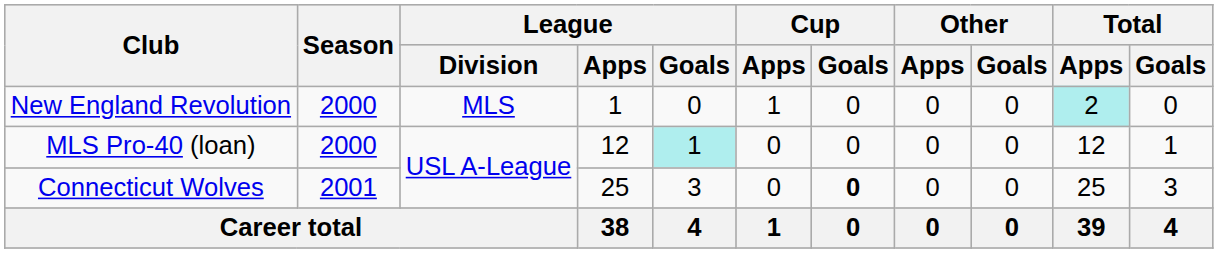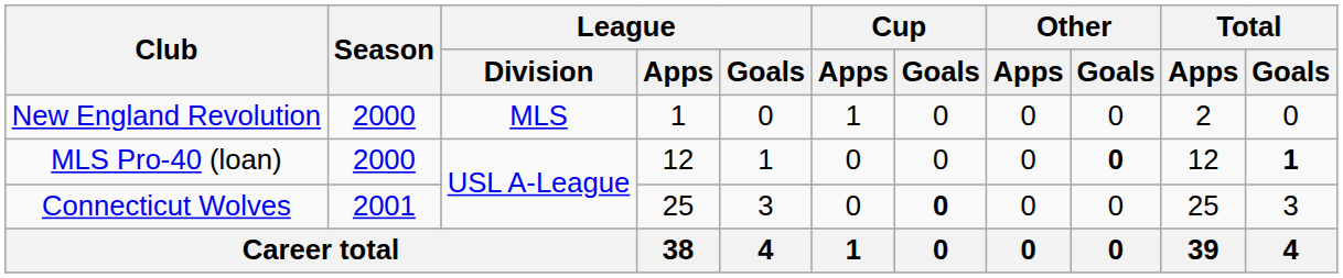New England Revolution | Total / Apps: paleturquoise background -> no background
MLS Pro-40 (loan) | League / Goals: paleturquoise background -> no background
MLS Pro-40 (loan) | Other / Goals: normal -> bold
MLS Pro-40 (loan) | Total / Goals: normal -> bold
